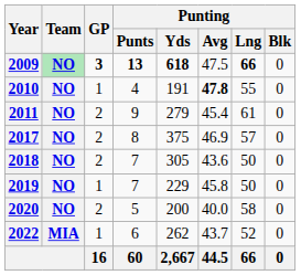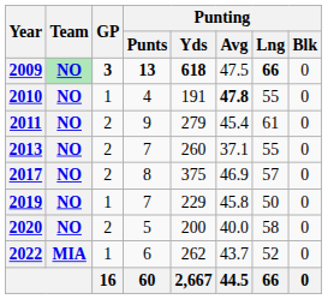+ row: 2013 | NO | 2 | 7 | 260 | 37.1 | 55 | 0
- row: 2018 | NO | 2 | 7 | 305 | 43.6 | 50 | 0
